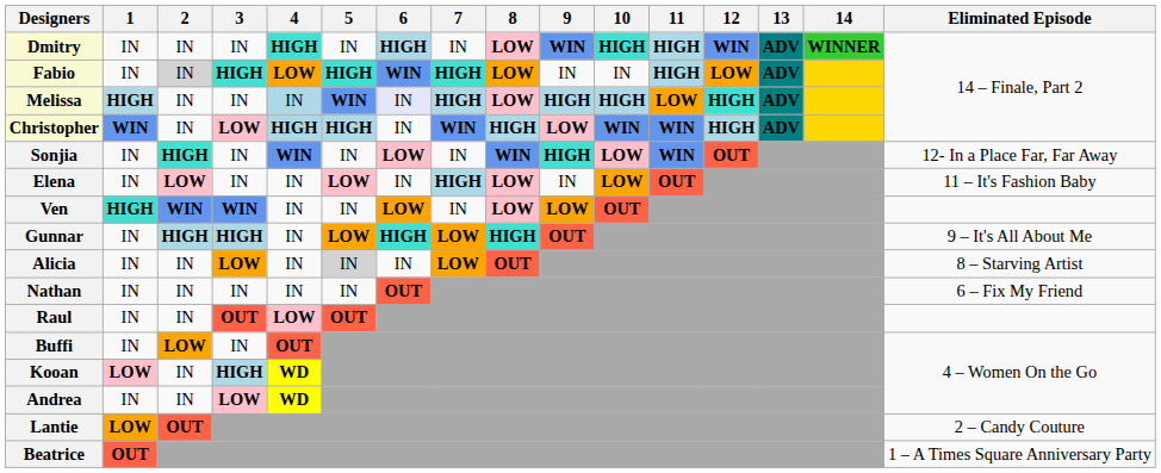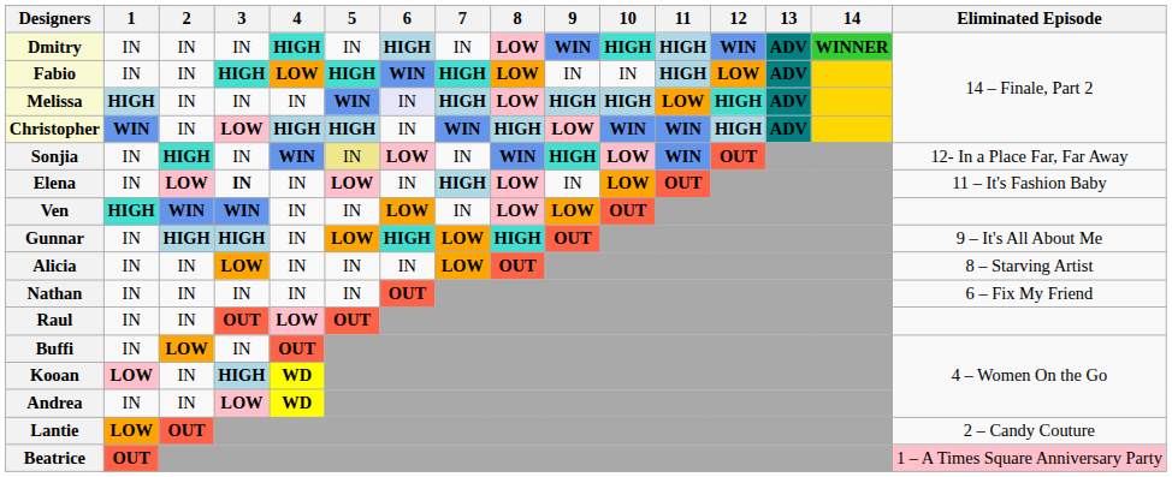Fabio | 2: lightgrey background -> no background
Melissa | 4: lightblue background -> no background
Sonjia | 5: no background -> khaki background
Elena | 3: normal -> bold
Alicia | 5: lightgrey background -> no background
Beatrice | Eliminated Episode: no background -> pink background
